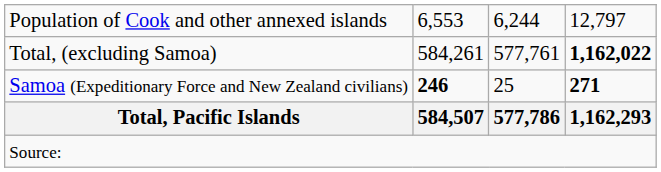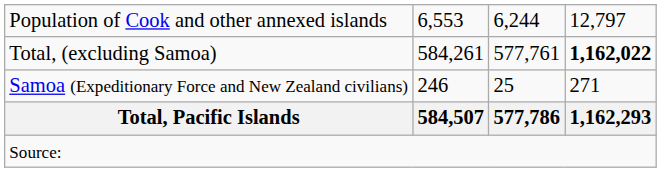Samoa (Expeditionary Force and New Zealand civilians) | column 2: bold -> normal
Samoa (Expeditionary Force and New Zealand civilians) | column 4: bold -> normal
